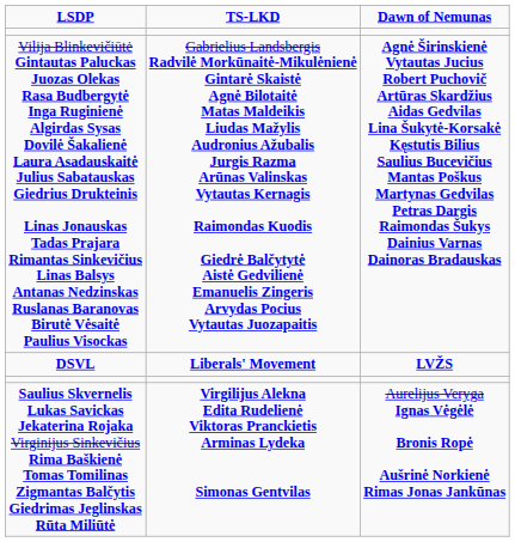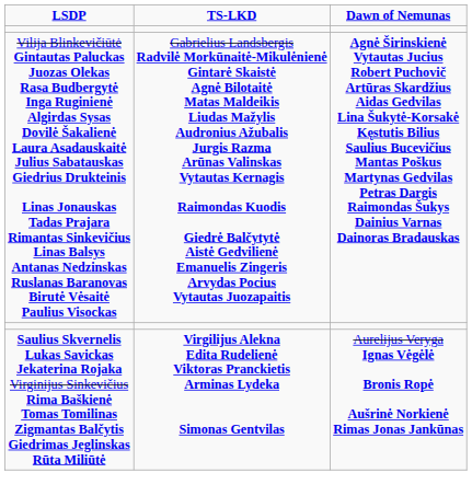- row: DSVL | Liberals' Movement | LVŽS
